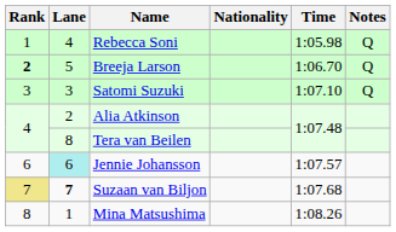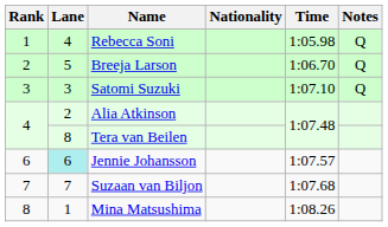Breeja Larson | Rank: bold -> normal
Suzaan van Biljon | Rank: khaki background -> no background
Suzaan van Biljon | Lane: bold -> normal
